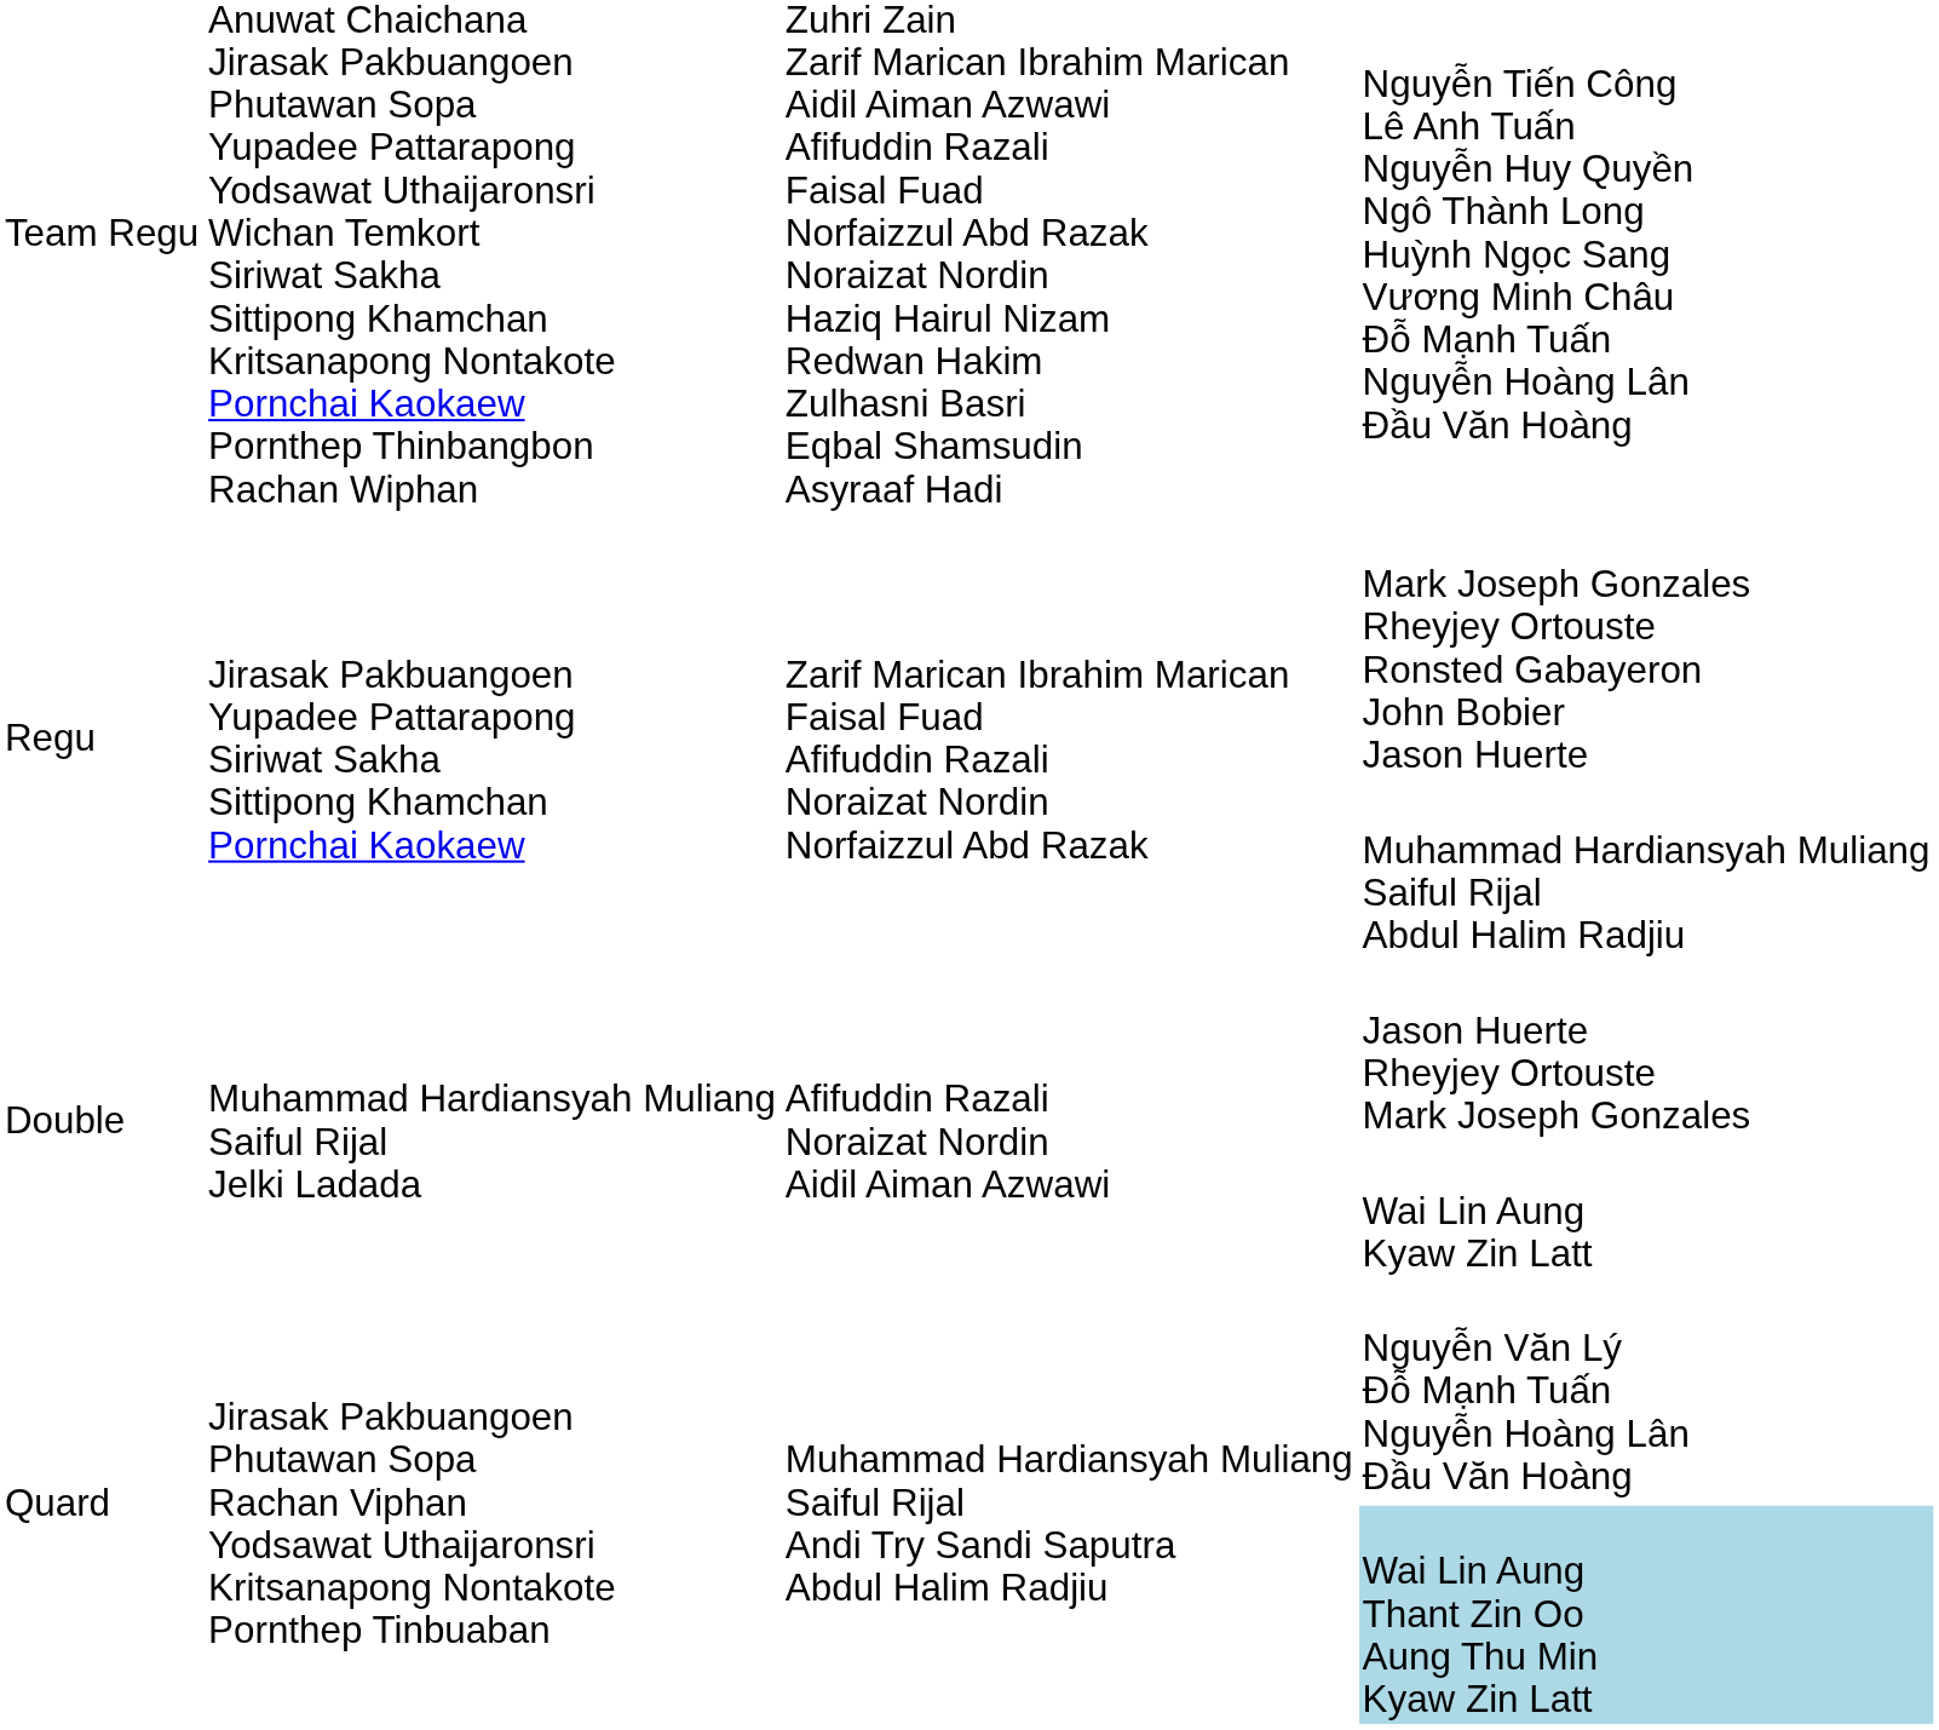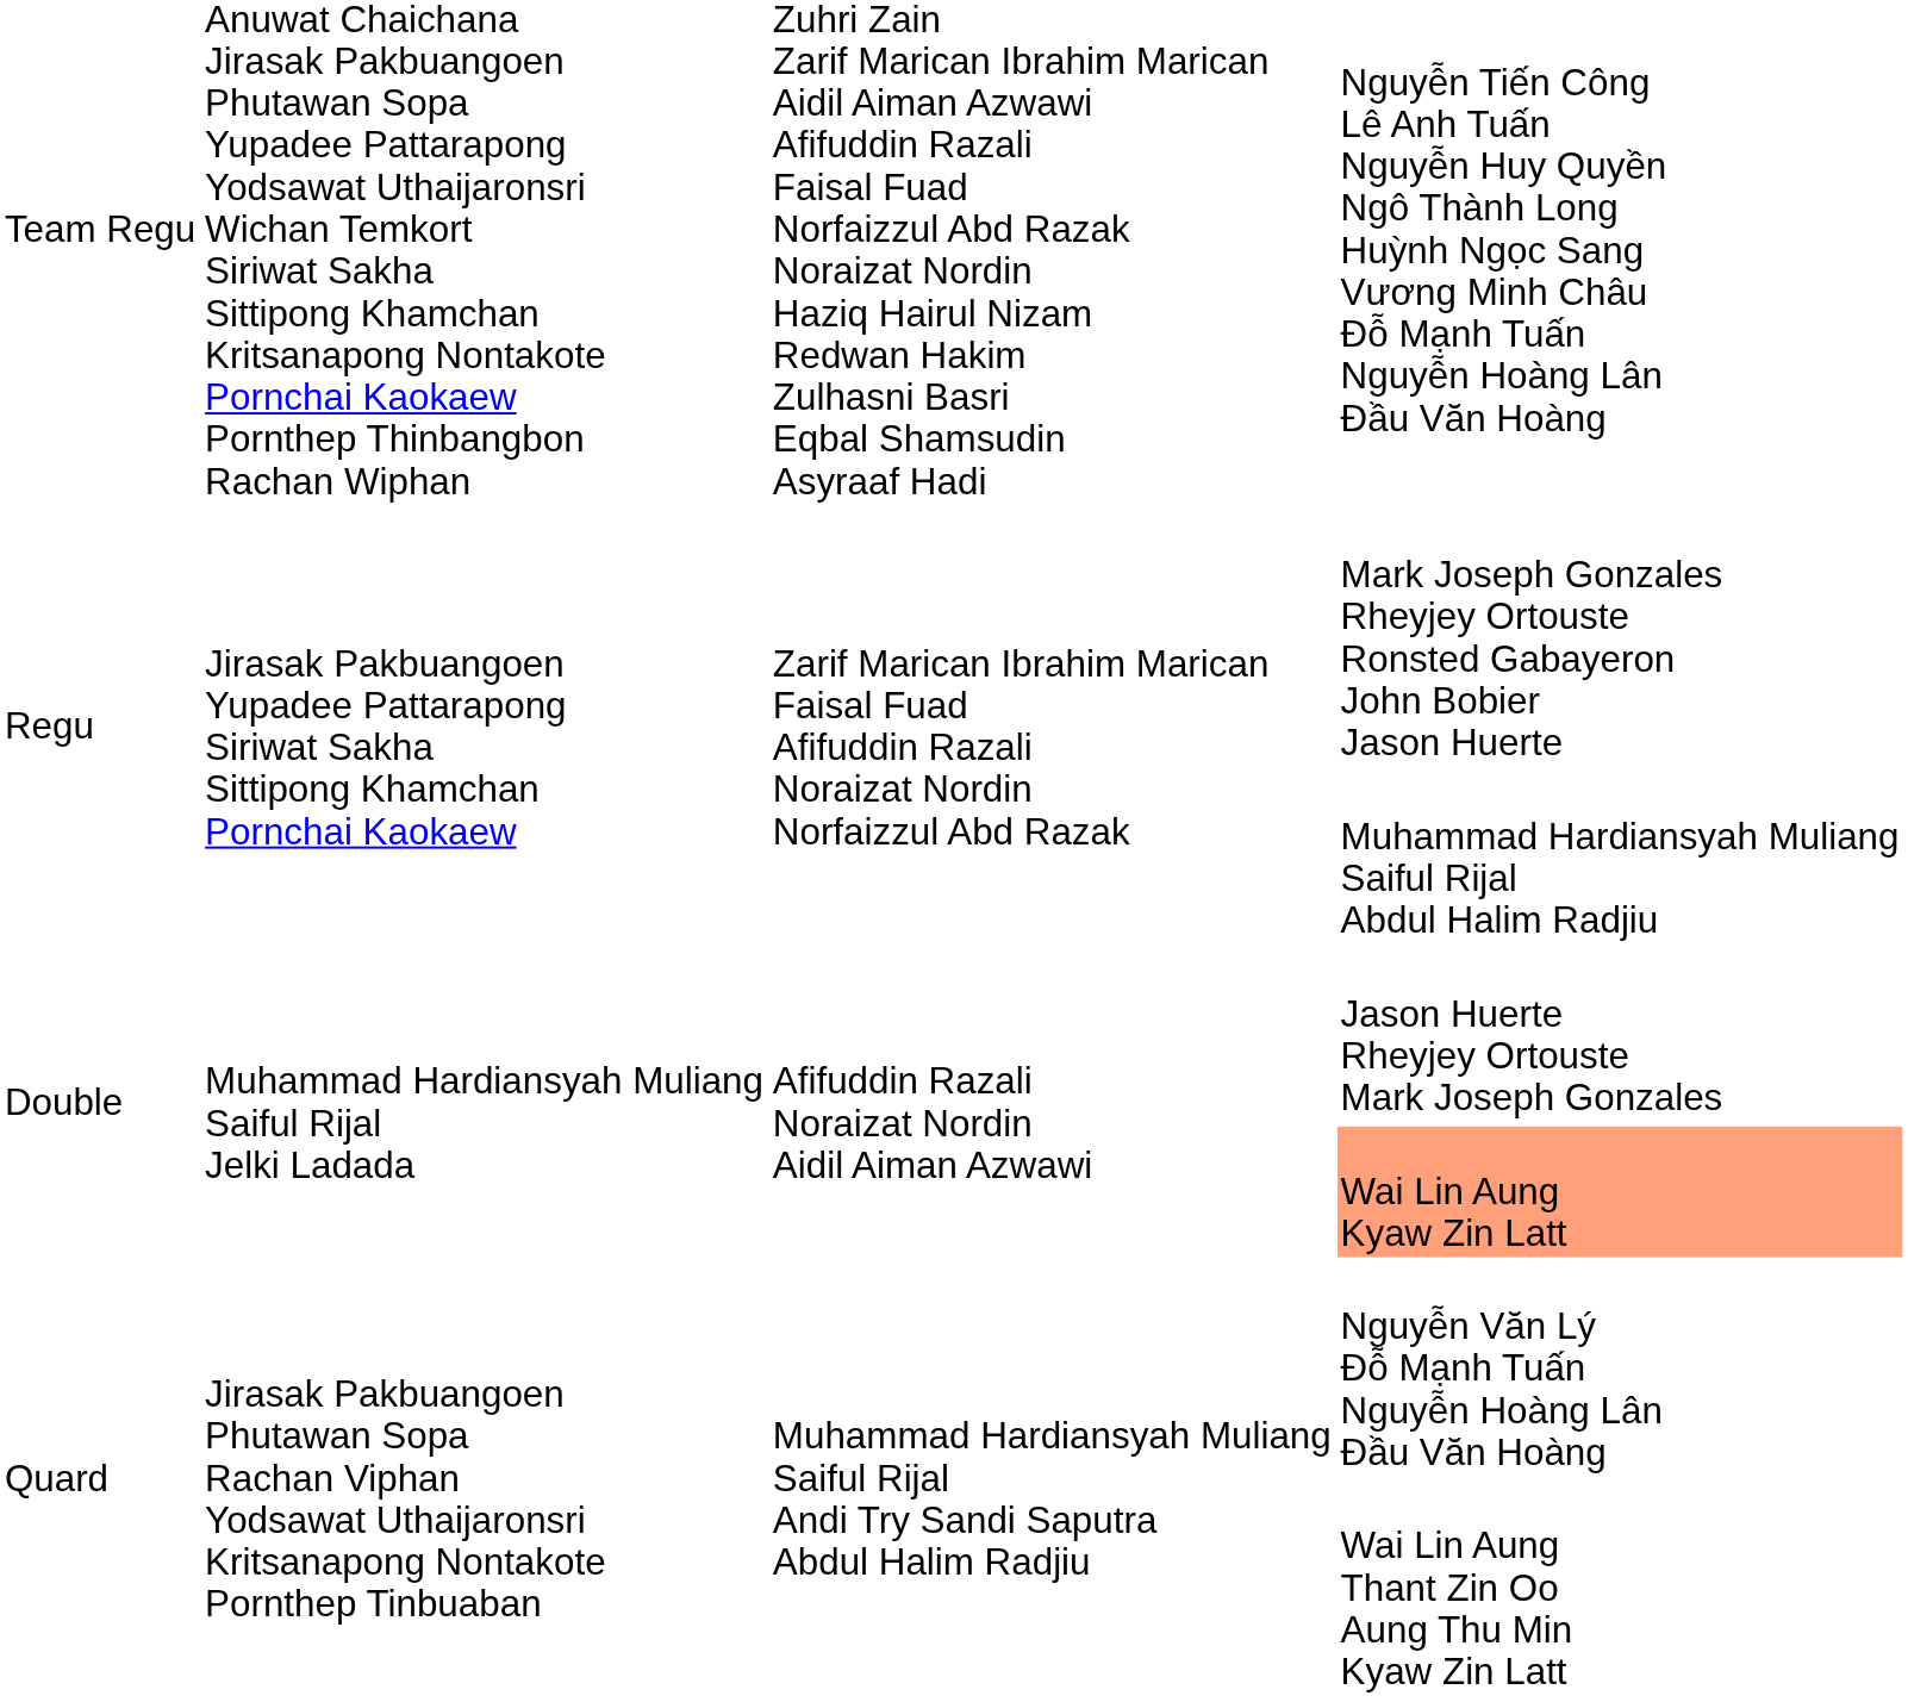Wai Lin Aung Kyaw Zin Latt | column 4: no background -> lightsalmon background
Wai Lin Aung Thant Zin Oo Aung Thu Min Kyaw Zin Latt | column 4: lightblue background -> no background
